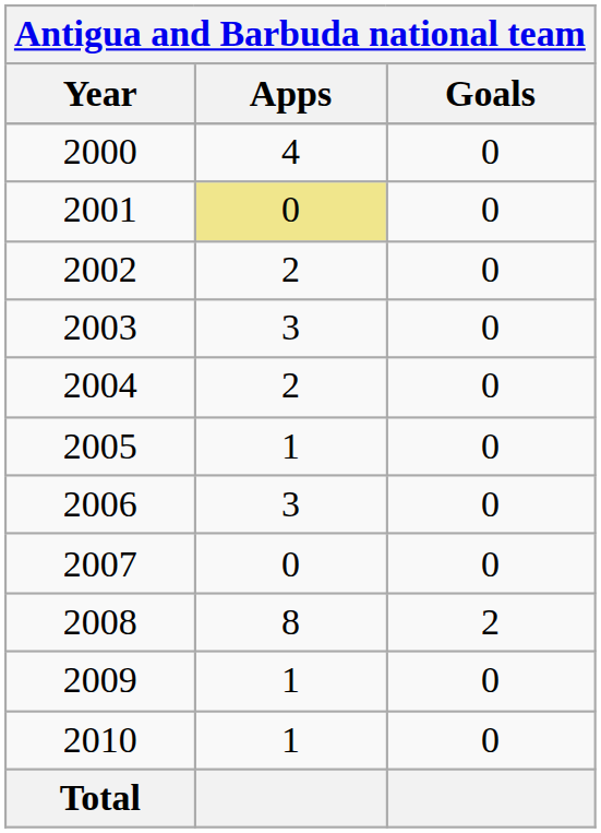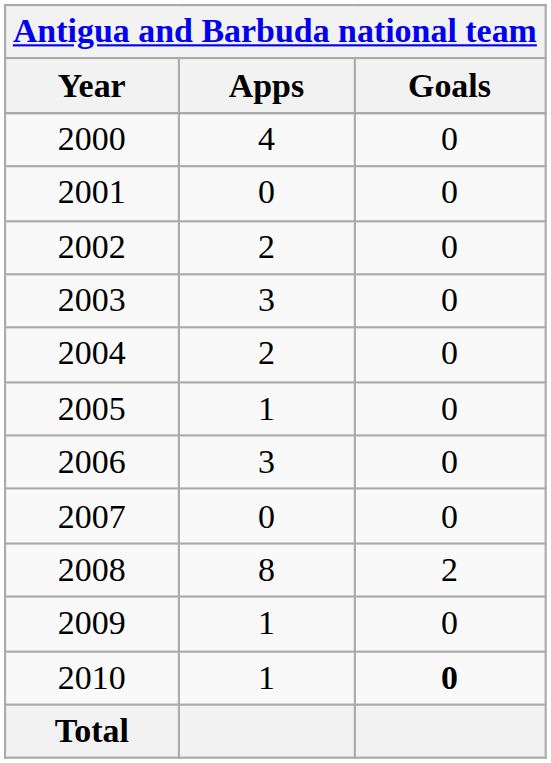2001 | Apps: khaki background -> no background
2010 | Goals: normal -> bold
